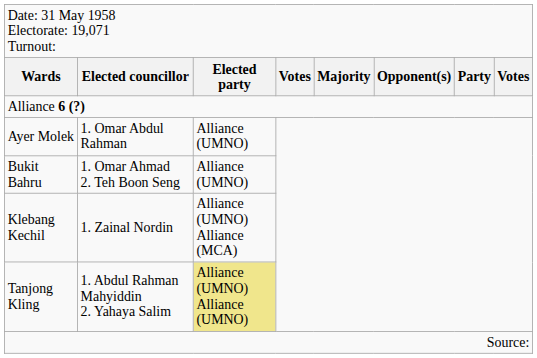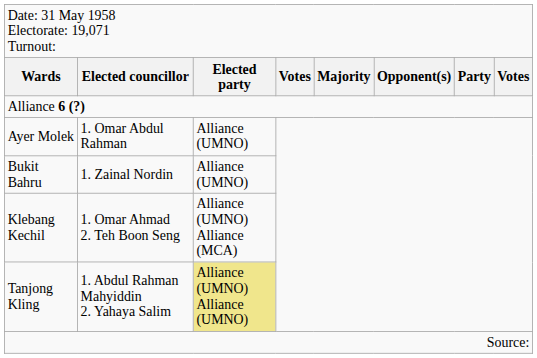Bukit Bahru | column 2: 1. Omar Ahmad 2. Teh Boon Seng -> 1. Zainal Nordin
Klebang Kechil | column 2: 1. Zainal Nordin -> 1. Omar Ahmad 2. Teh Boon Seng
